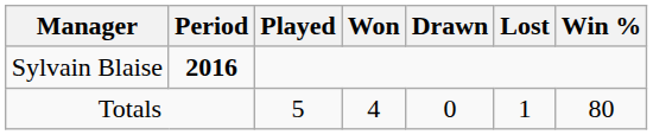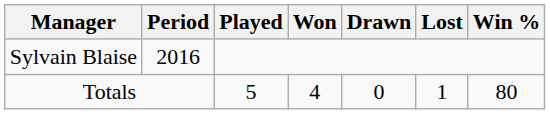Sylvain Blaise | Period: bold -> normal
